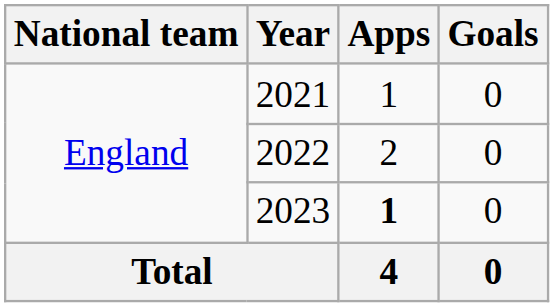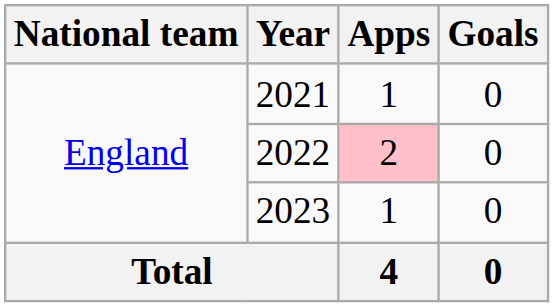2022 | Apps: no background -> pink background
2023 | Apps: bold -> normal
